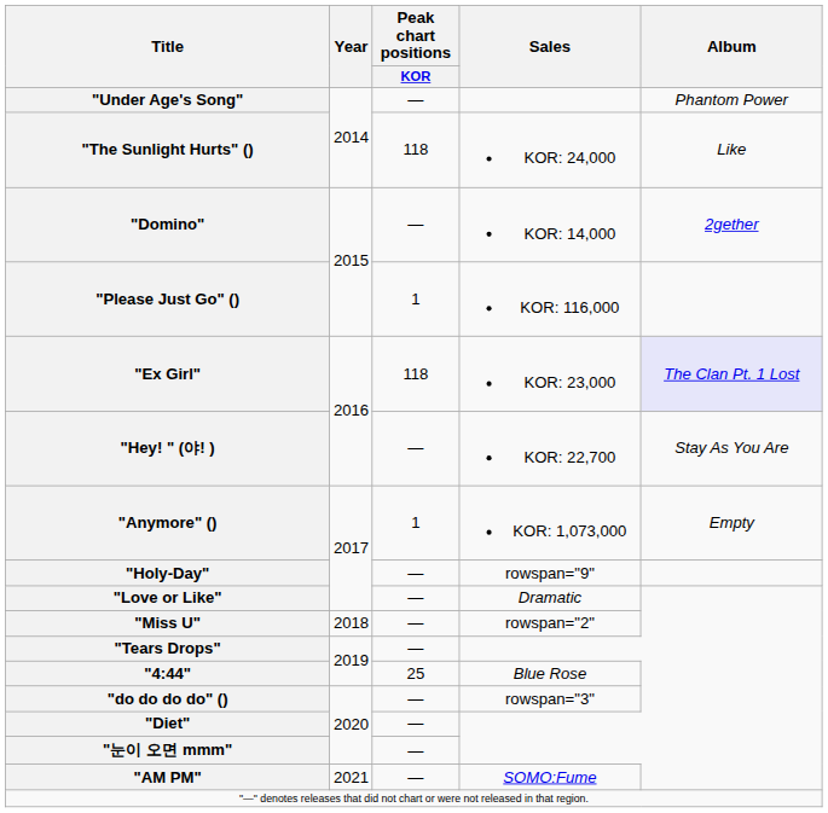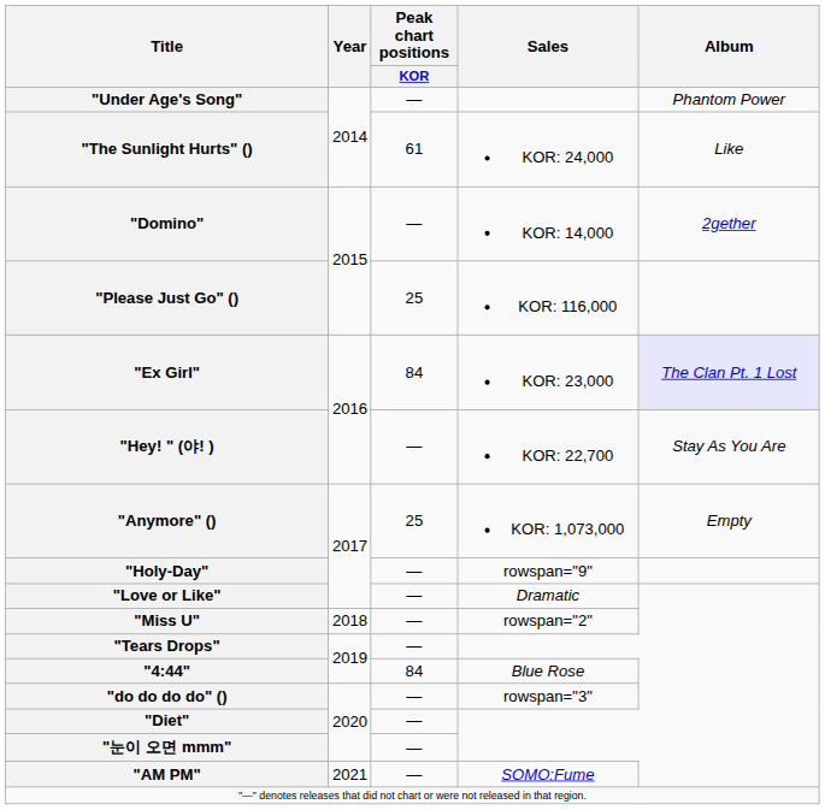"The Sunlight Hurts" () | Peak chart positions / KOR: 118 -> 61
"Please Just Go" () | Peak chart positions / KOR: 1 -> 25
"Ex Girl" | Peak chart positions / KOR: 118 -> 84
"Anymore" () | Peak chart positions / KOR: 1 -> 25
"4:44" | Peak chart positions / KOR: 25 -> 84
